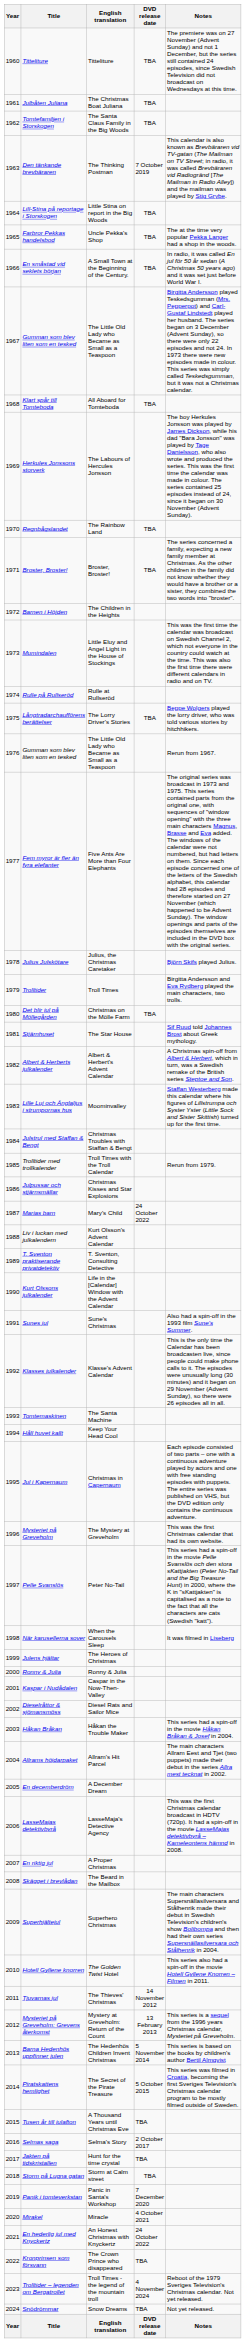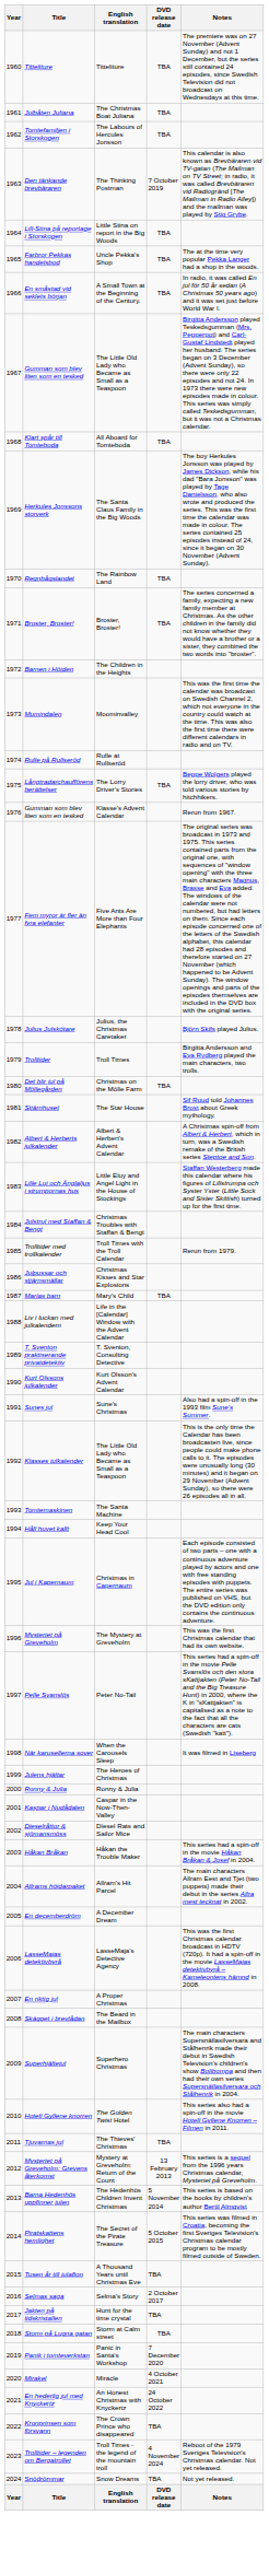Tomtefamiljen i Storskogen | English translation: The Santa Claus Family in the Big Woods -> The Labours of Hercules Jonsson
Herkules Jonssons storverk | English translation: The Labours of Hercules Jonsson -> The Santa Claus Family in the Big Woods
Mumindalen | English translation: Little Eluy and Angel Light in the House of Stockings -> Moominvalley
1976 / Gumman som blev liten som en tesked | English translation: The Little Old Lady who Became as Small as a Teaspoon -> Klasse's Advent Calendar
Lille Luj och Änglaljus i strumpornas hus | English translation: Moominvalley -> Little Eluy and Angel Light in the House of Stockings
Marias barn | DVD release date: 24 October 2022 -> TBA
Liv i luckan med julkalendern | English translation: Kurt Olsson's Advent Calendar -> Life in the [Calendar] Window with the Advent Calendar
Kurt Olssons julkalender | English translation: Life in the [Calendar] Window with the Advent Calendar -> Kurt Olsson's Advent Calendar
Klasses julkalender | English translation: Klasse's Advent Calendar -> The Little Old Lady who Became as Small as a Teaspoon
Tjuvarnas jul | DVD release date: 14 November 2012 -> TBA
